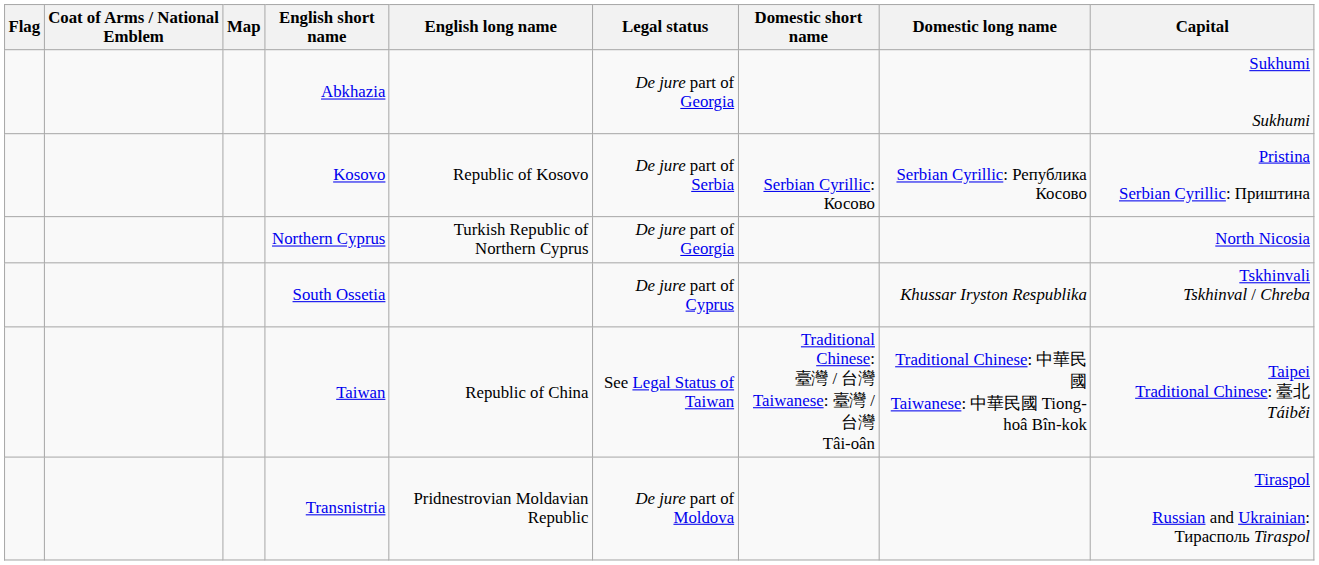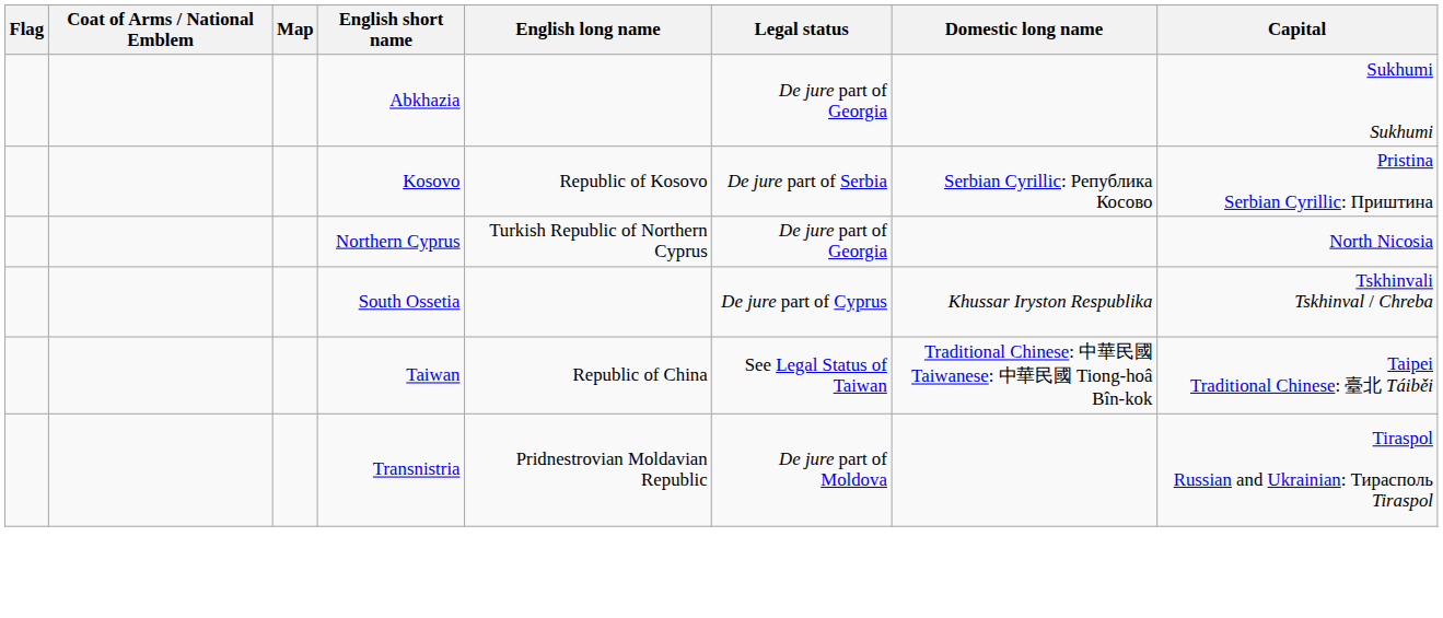- column: Domestic short name | Serbian Cyrillic: Косово | Traditional Chinese: 臺灣 / 台灣 Taiwanese: 臺灣 / 台灣 Tâi-oân
